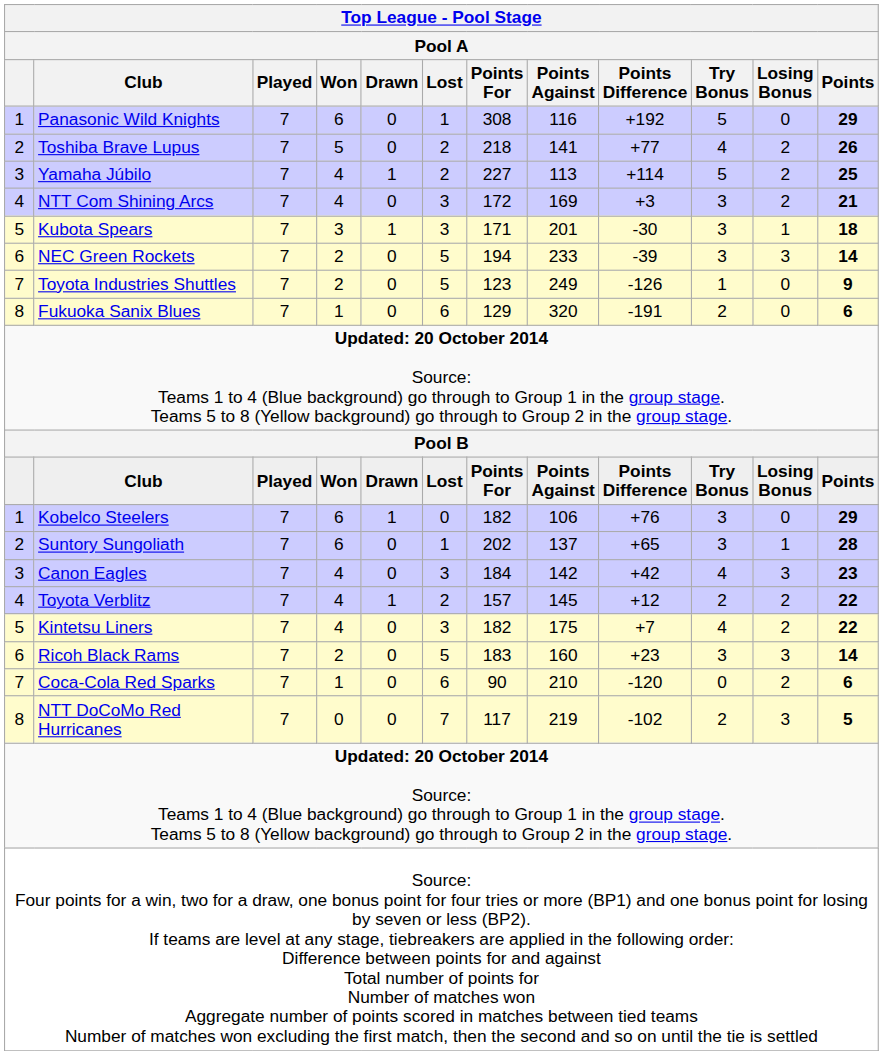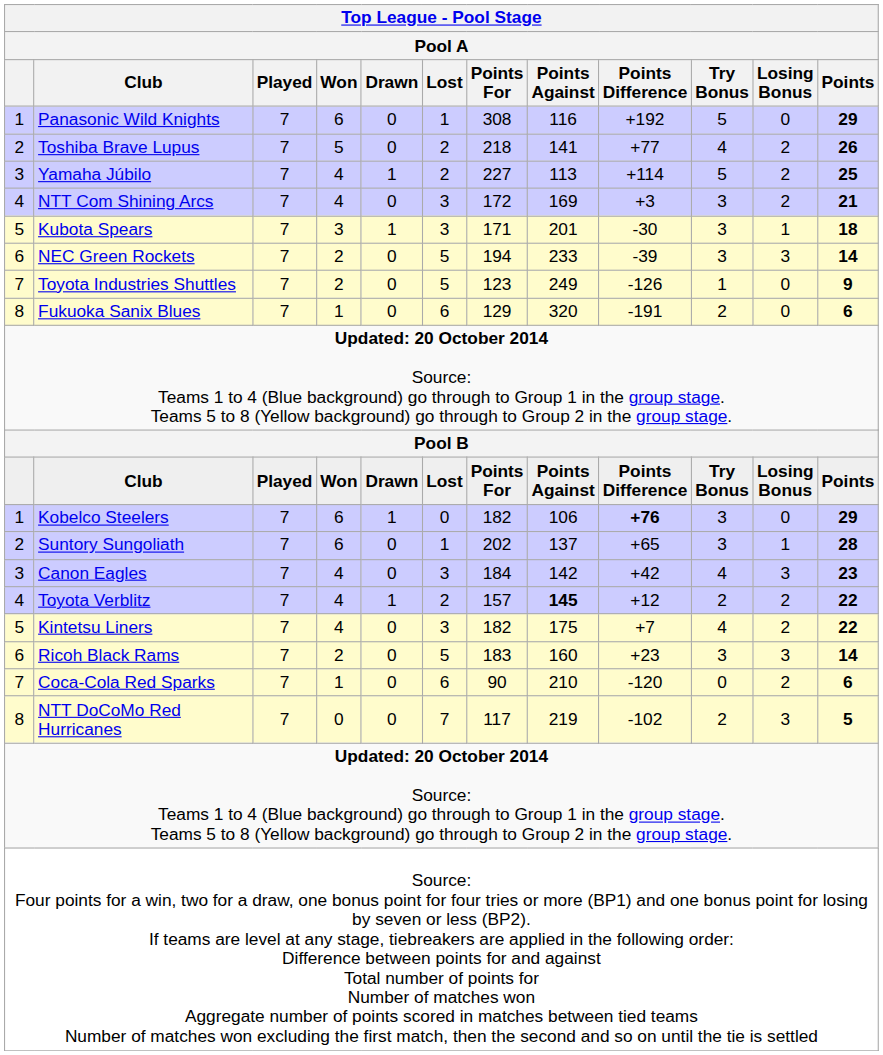Kobelco Steelers | Points Difference: normal -> bold
Toyota Verblitz | Points Against: normal -> bold
